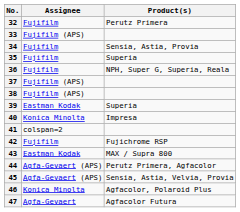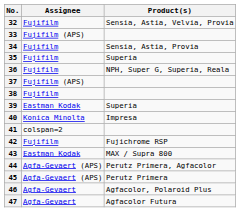32 | Product(s): Perutz Primera -> Sensia, Astia, Velvia, Provia
38 | Assignee: Fujifilm (APS) -> Fujifilm
45 | Product(s): Sensia, Astia, Velvia, Provia -> Perutz Primera
46 | Assignee: Konica Minolta -> Agfa-Gevaert
